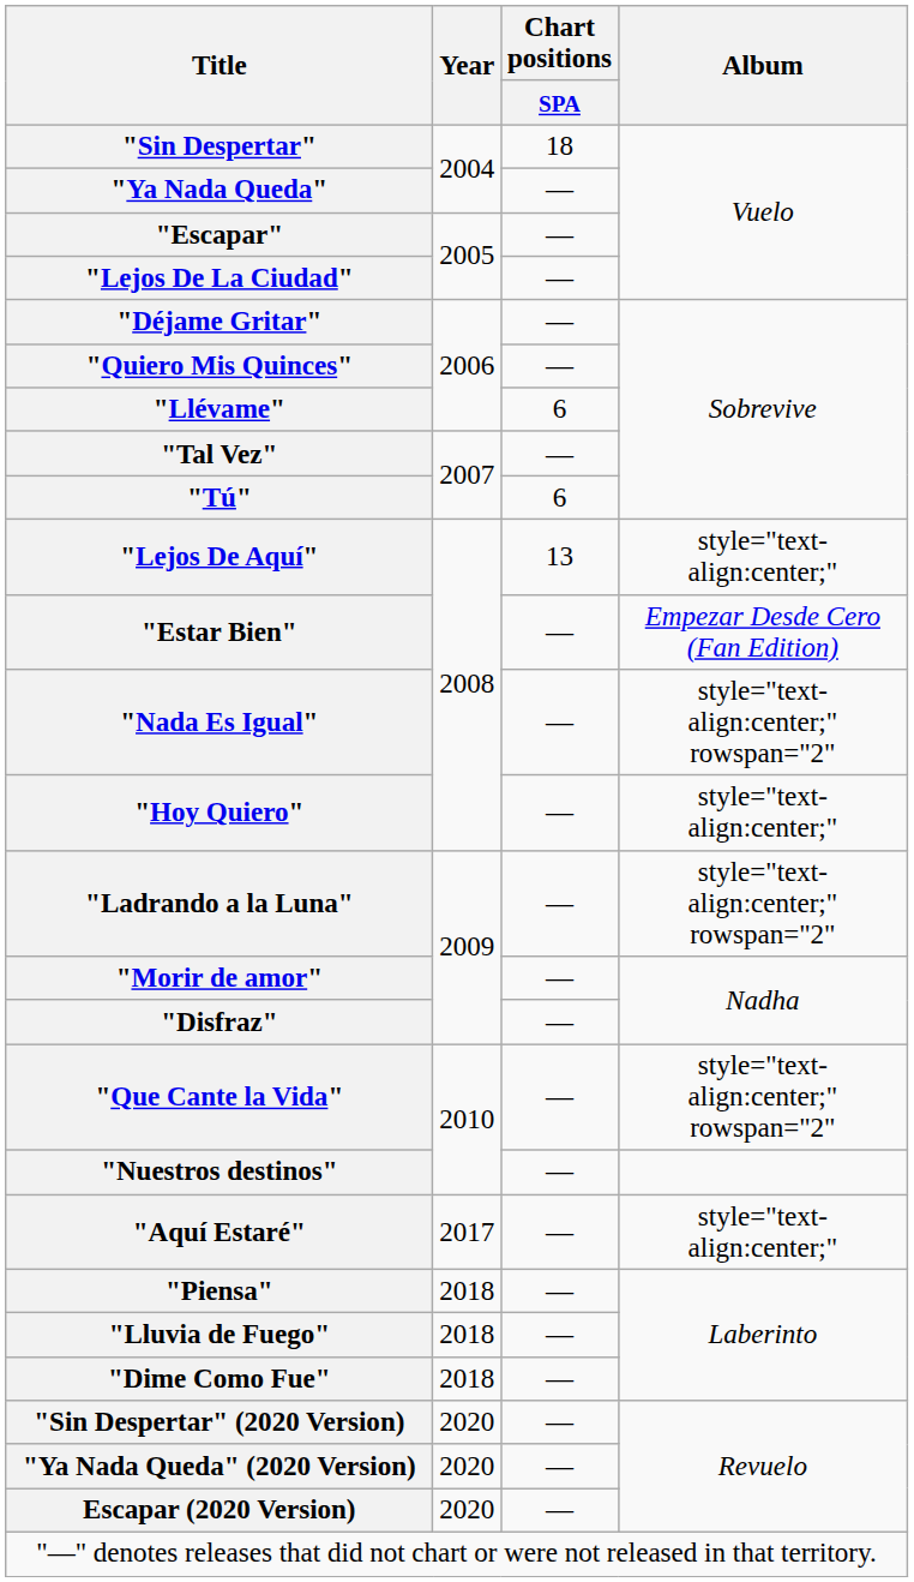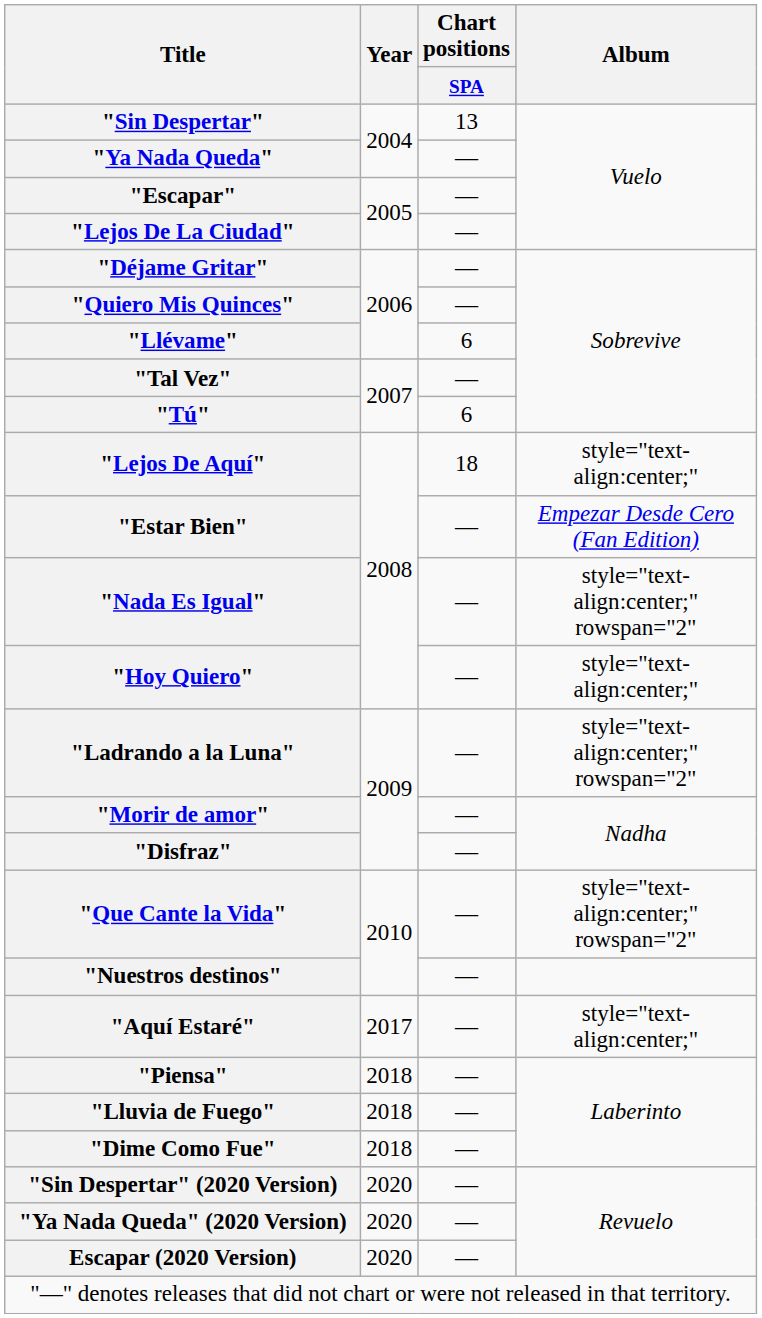"Sin Despertar" | Chart positions / SPA: 18 -> 13
"Lejos De Aquí" | Chart positions / SPA: 13 -> 18
